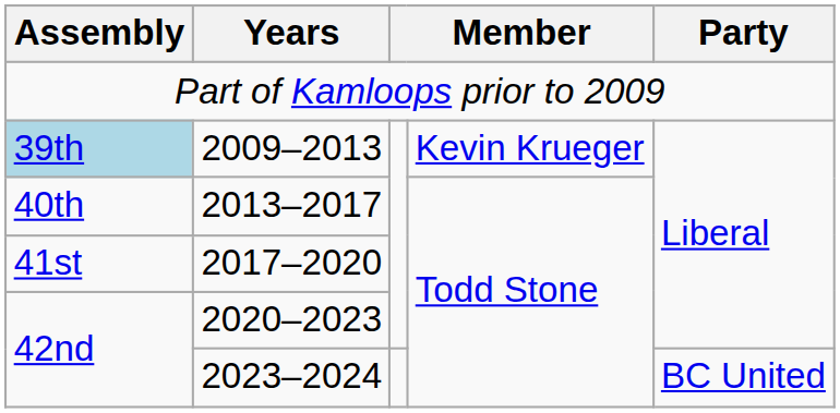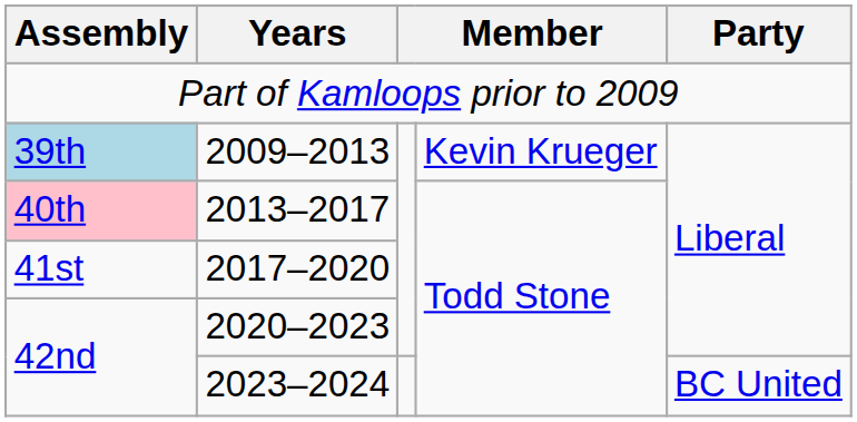2013–2017 | Assembly: no background -> pink background
